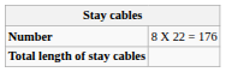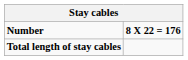Number | column 2: normal -> bold
